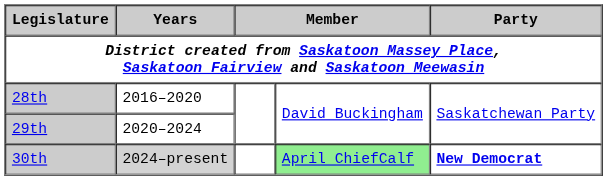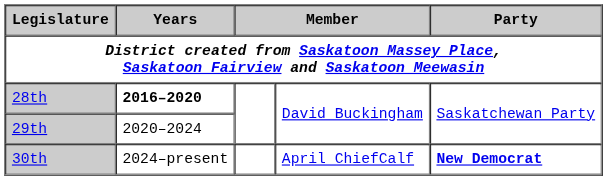28th | Years: normal -> bold
30th | Years: lightgrey background -> no background
30th | column 4: lightgreen background -> no background
